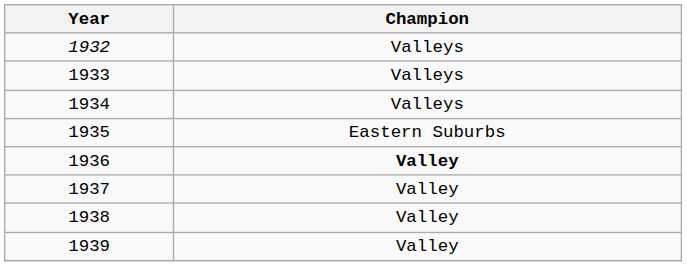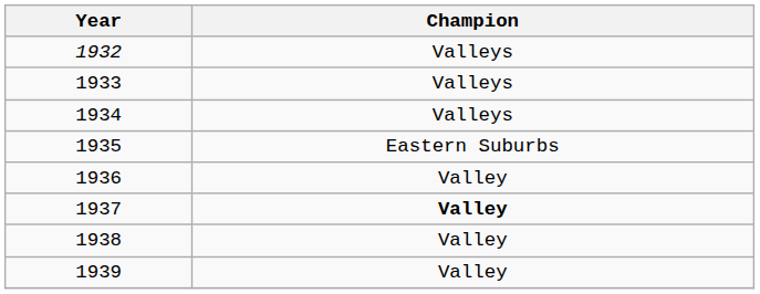1936 | Champion: bold -> normal
1937 | Champion: normal -> bold
